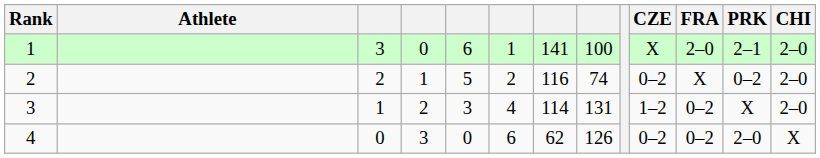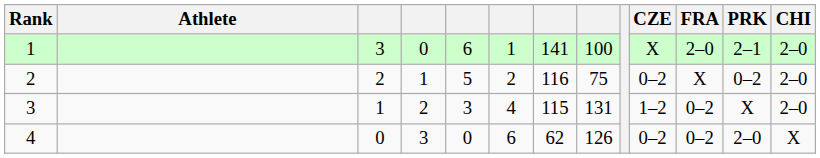row 3 | column 8: 74 -> 75
row 4 | column 7: 114 -> 115
